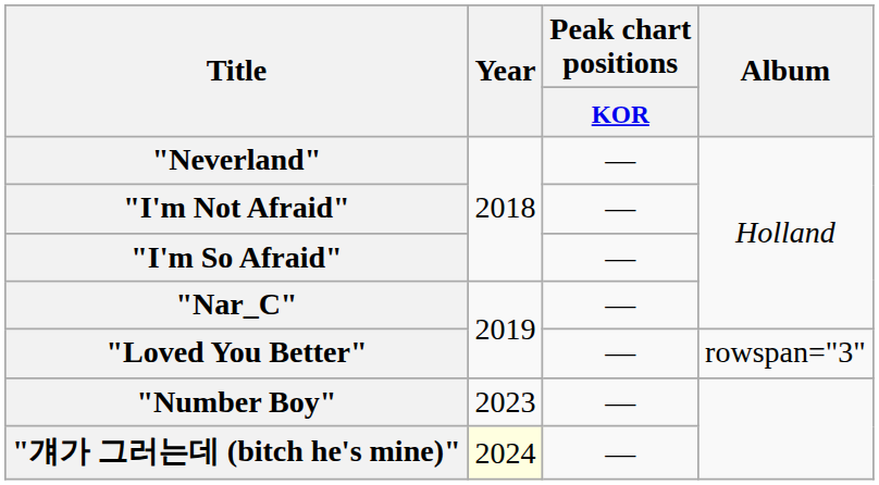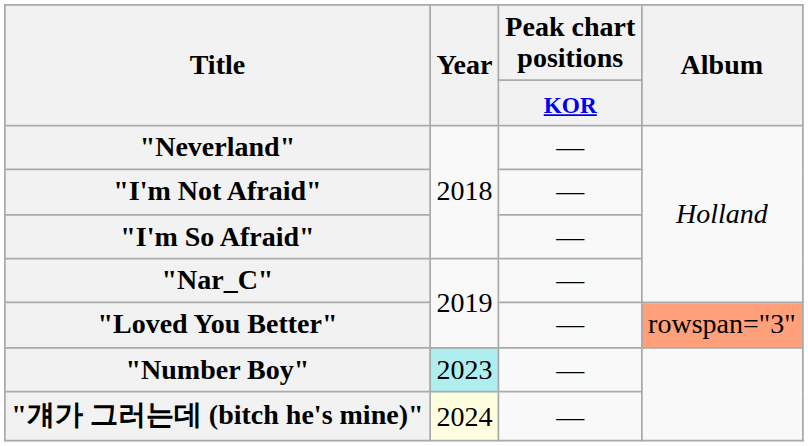"Loved You Better" | Album: no background -> lightsalmon background
"Number Boy" | Year: no background -> paleturquoise background
